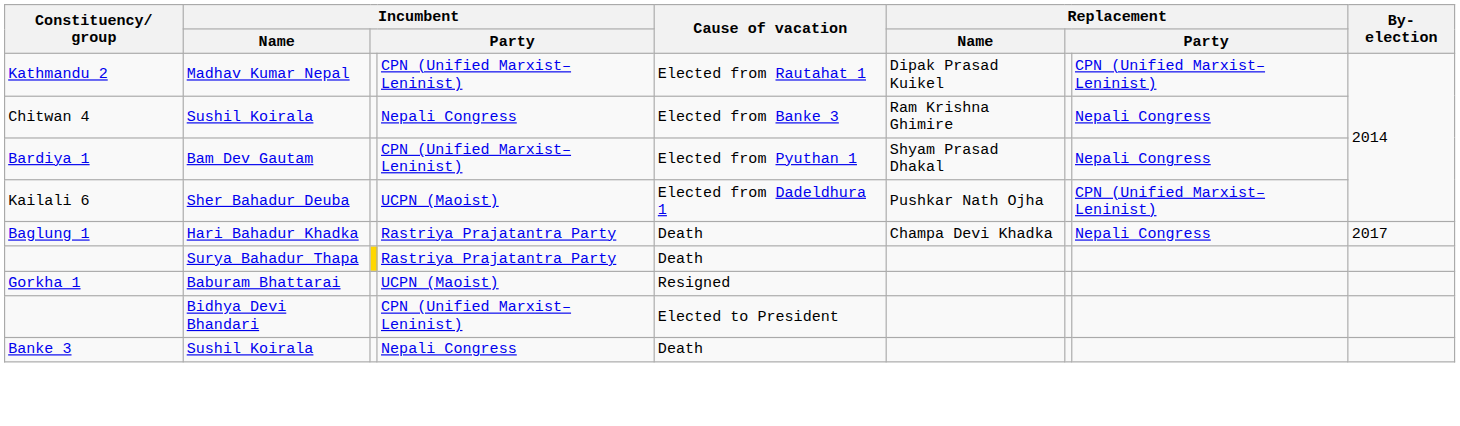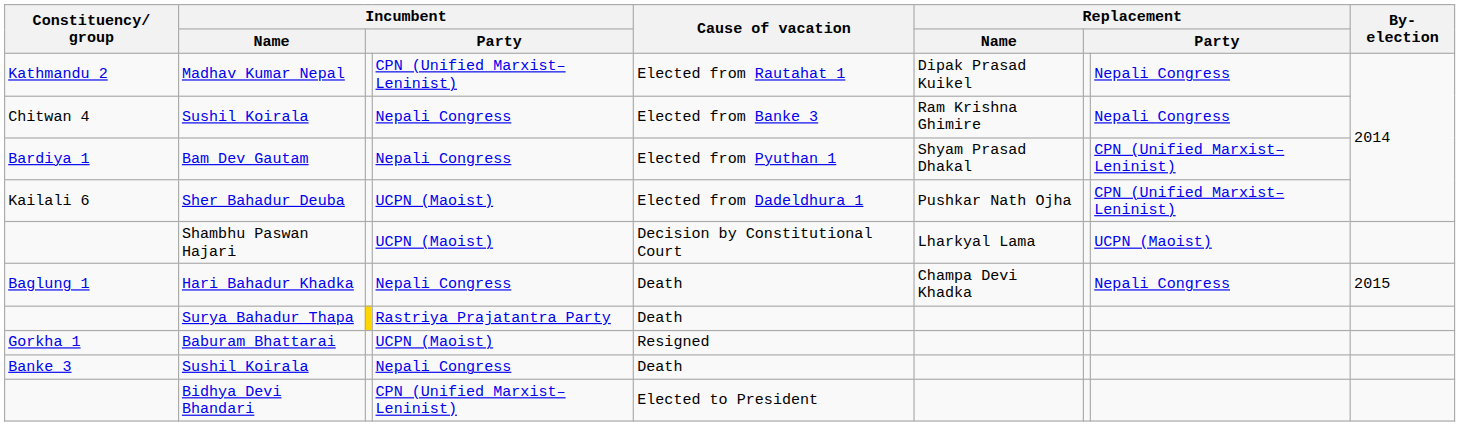Madhav Kumar Nepal | column 8: CPN (Unified Marxist–Leninist) -> Nepali Congress
Bam Dev Gautam | column 4: CPN (Unified Marxist–Leninist) -> Nepali Congress
Bam Dev Gautam | column 8: Nepali Congress -> CPN (Unified Marxist–Leninist)
+ row: Shambhu Paswan Hajari | UCPN (Maoist) | Decision by Constitutional Court | Lharkyal Lama | UCPN (Maoist)
Hari Bahadur Khadka | column 4: Rastriya Prajatantra Party -> Nepali Congress
Hari Bahadur Khadka | By-election: 2017 -> 2015
rows swapped: Bidhya Devi Bhandari <-> Banke 3 / Sushil Koirala
